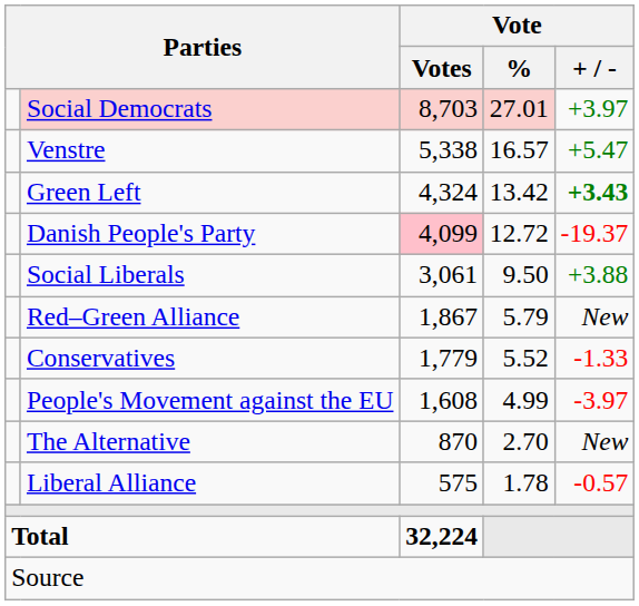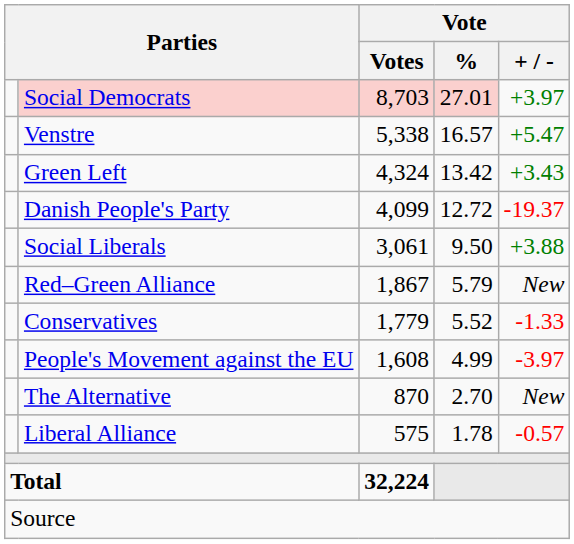Green Left | Vote / + / -: bold -> normal
Danish People's Party | Vote / Votes: pink background -> no background
